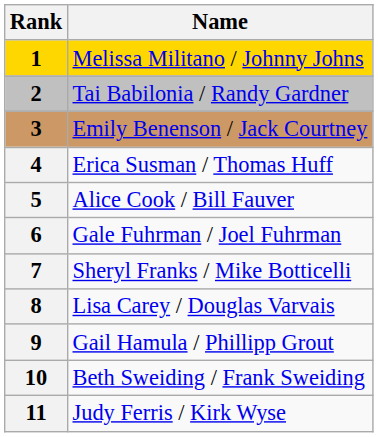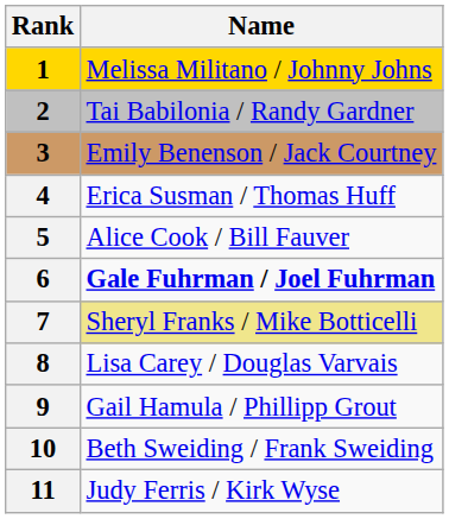Gale Fuhrman / Joel Fuhrman | Name: normal -> bold
Sheryl Franks / Mike Botticelli | Name: no background -> khaki background
